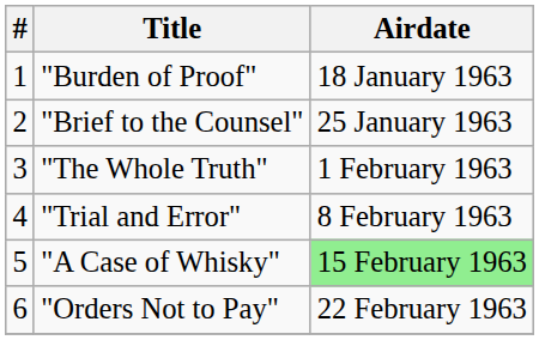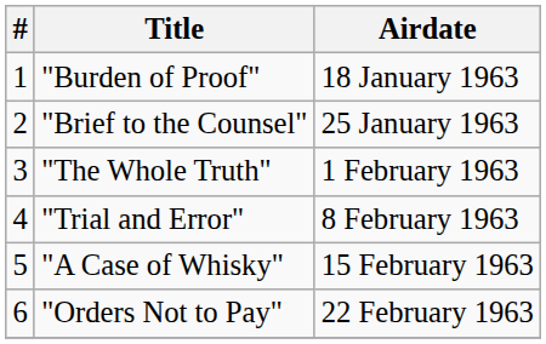"A Case of Whisky" | Airdate: lightgreen background -> no background
